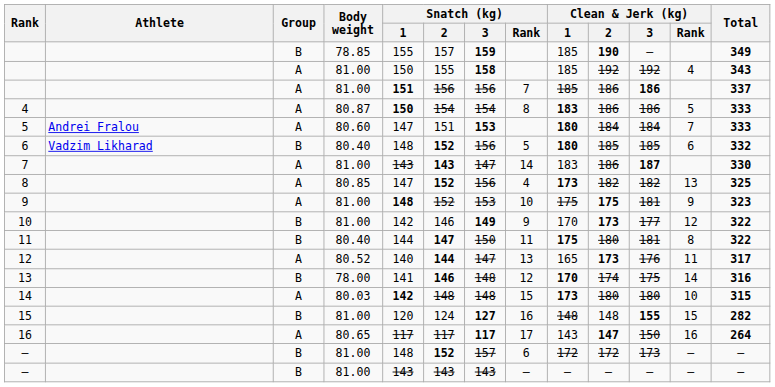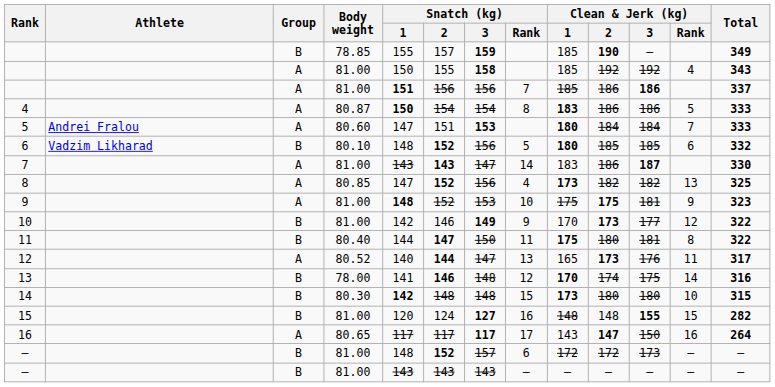row 8 | Body weight: 80.40 -> 80.10
row 16 | Group: A -> B
row 16 | Body weight: 80.03 -> 80.30
